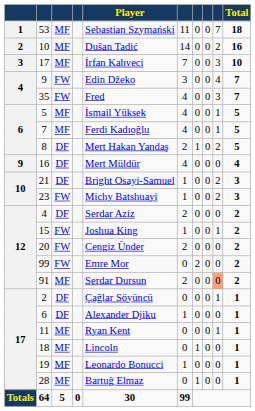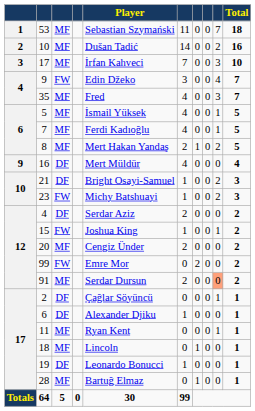35 | column 3: FW -> MF
8 | column 3: DF -> MF
20 | column 3: FW -> MF
19 | column 3: MF -> DF
